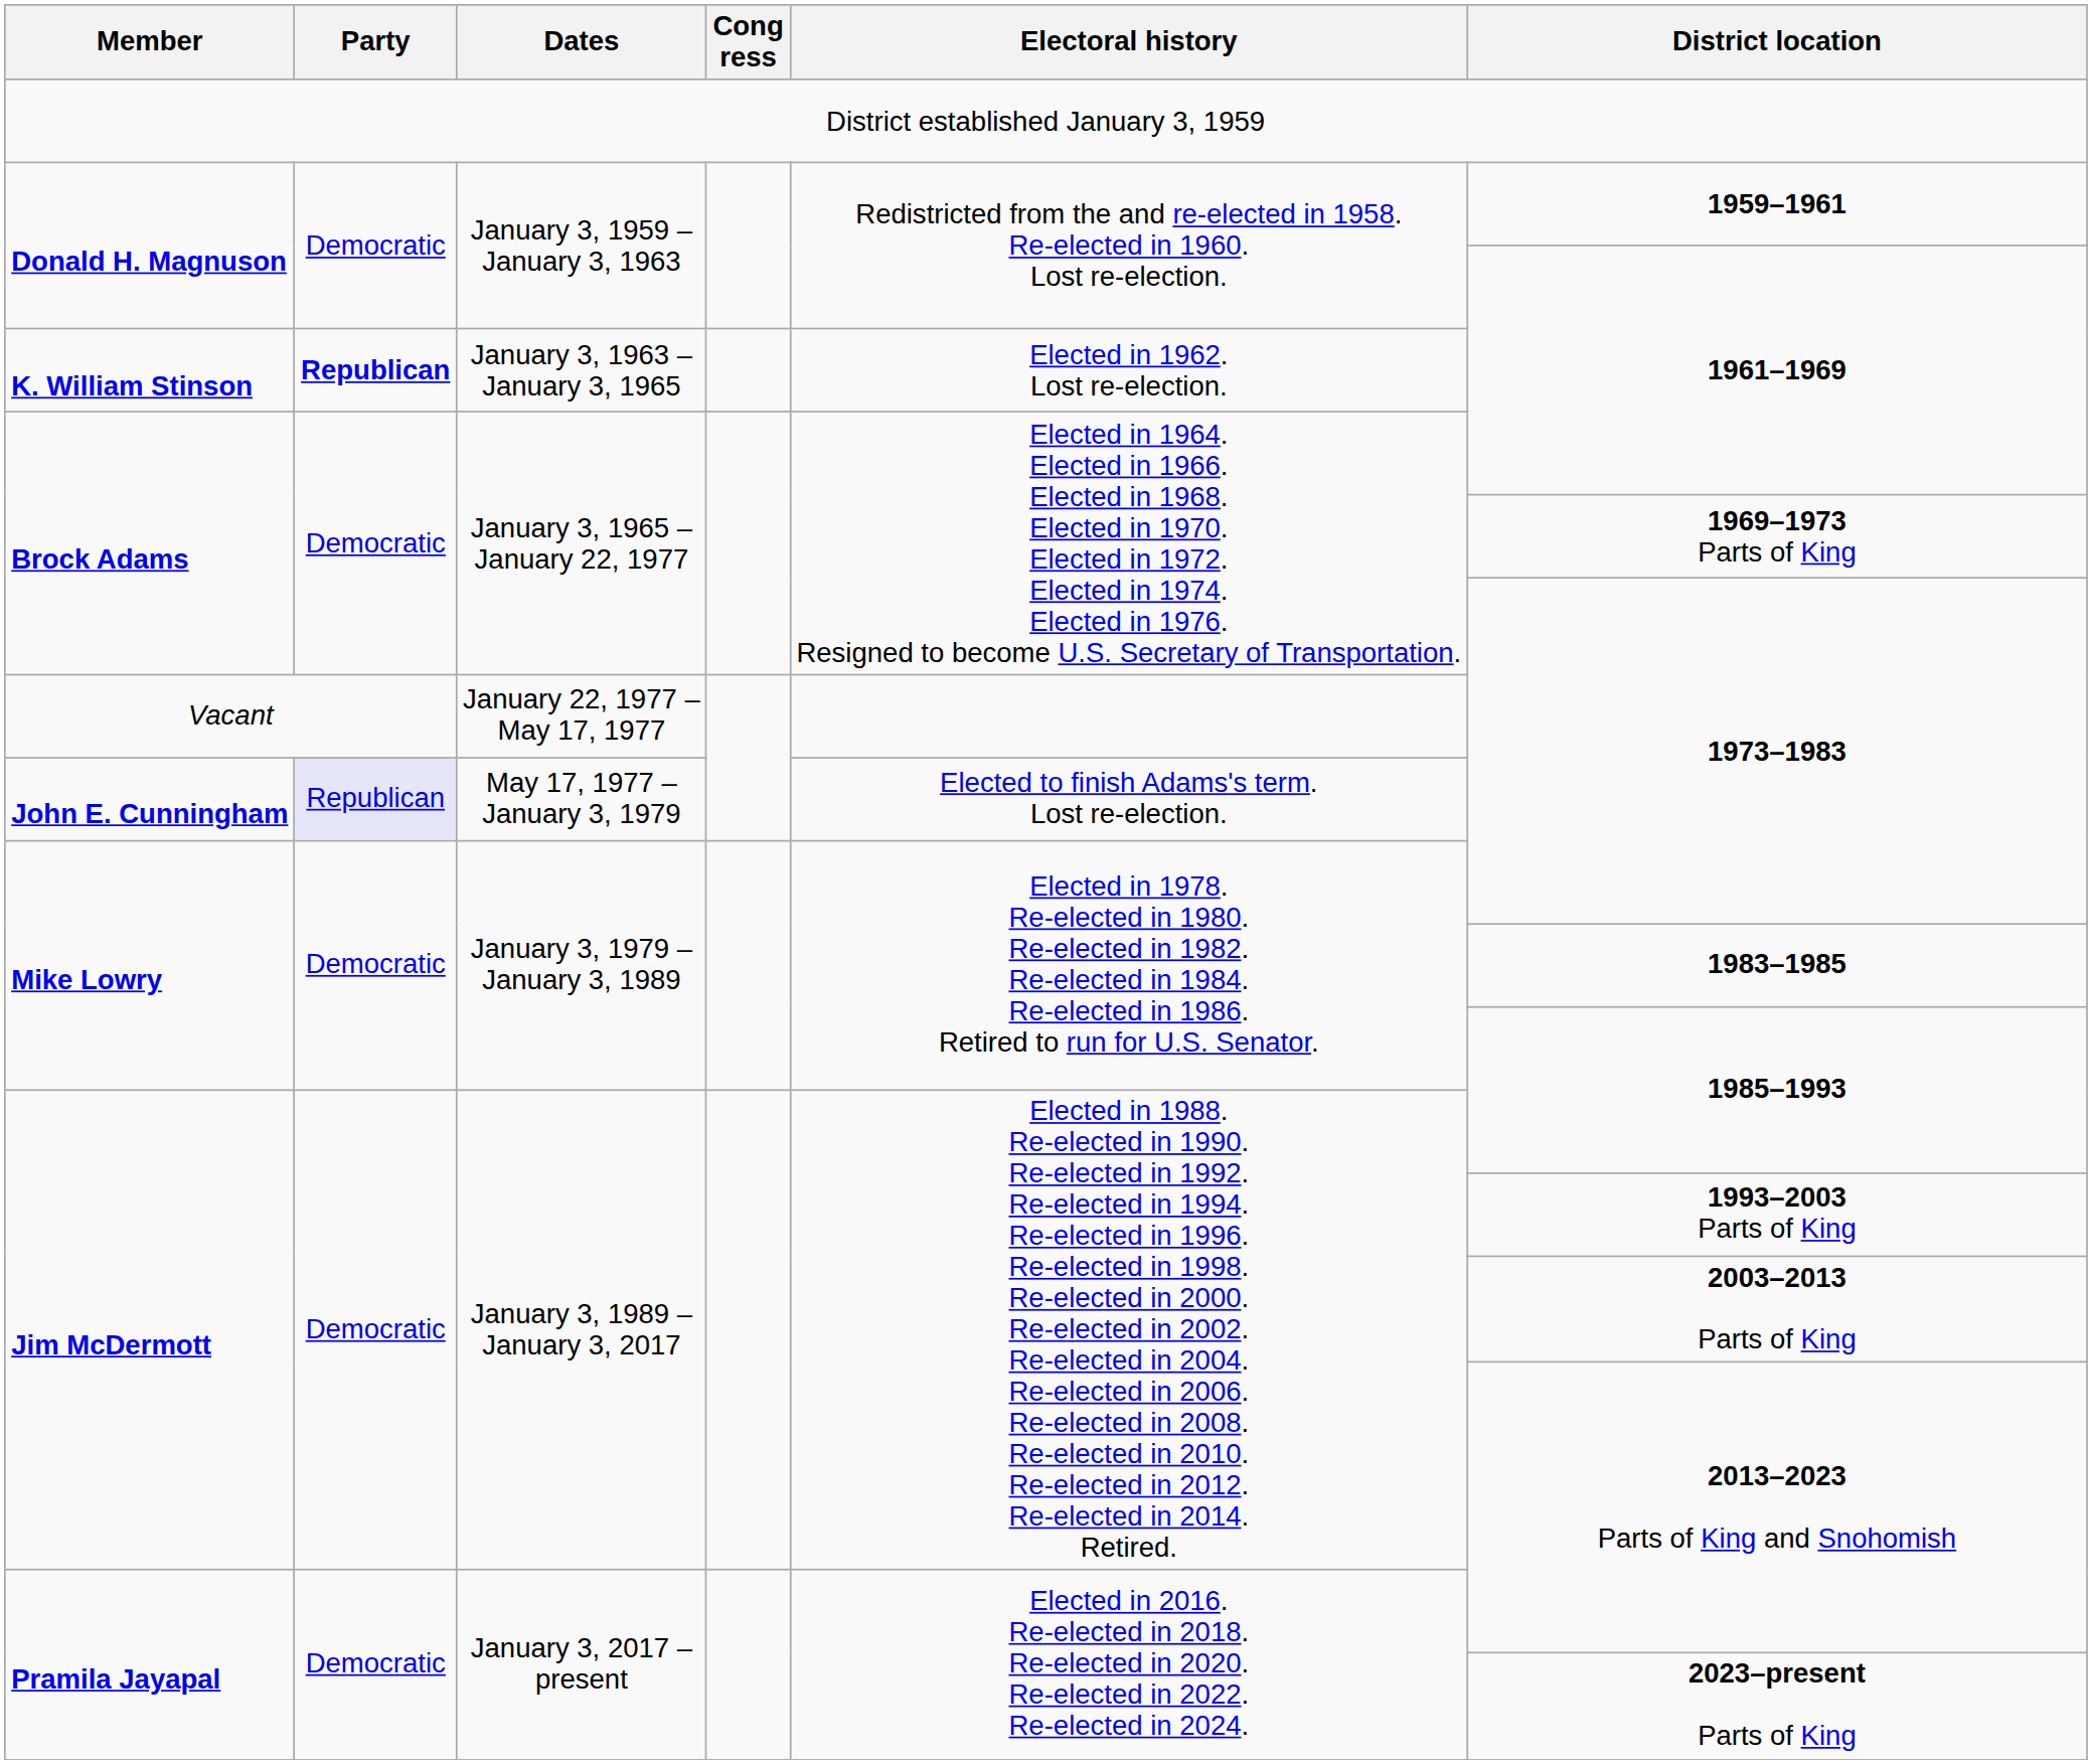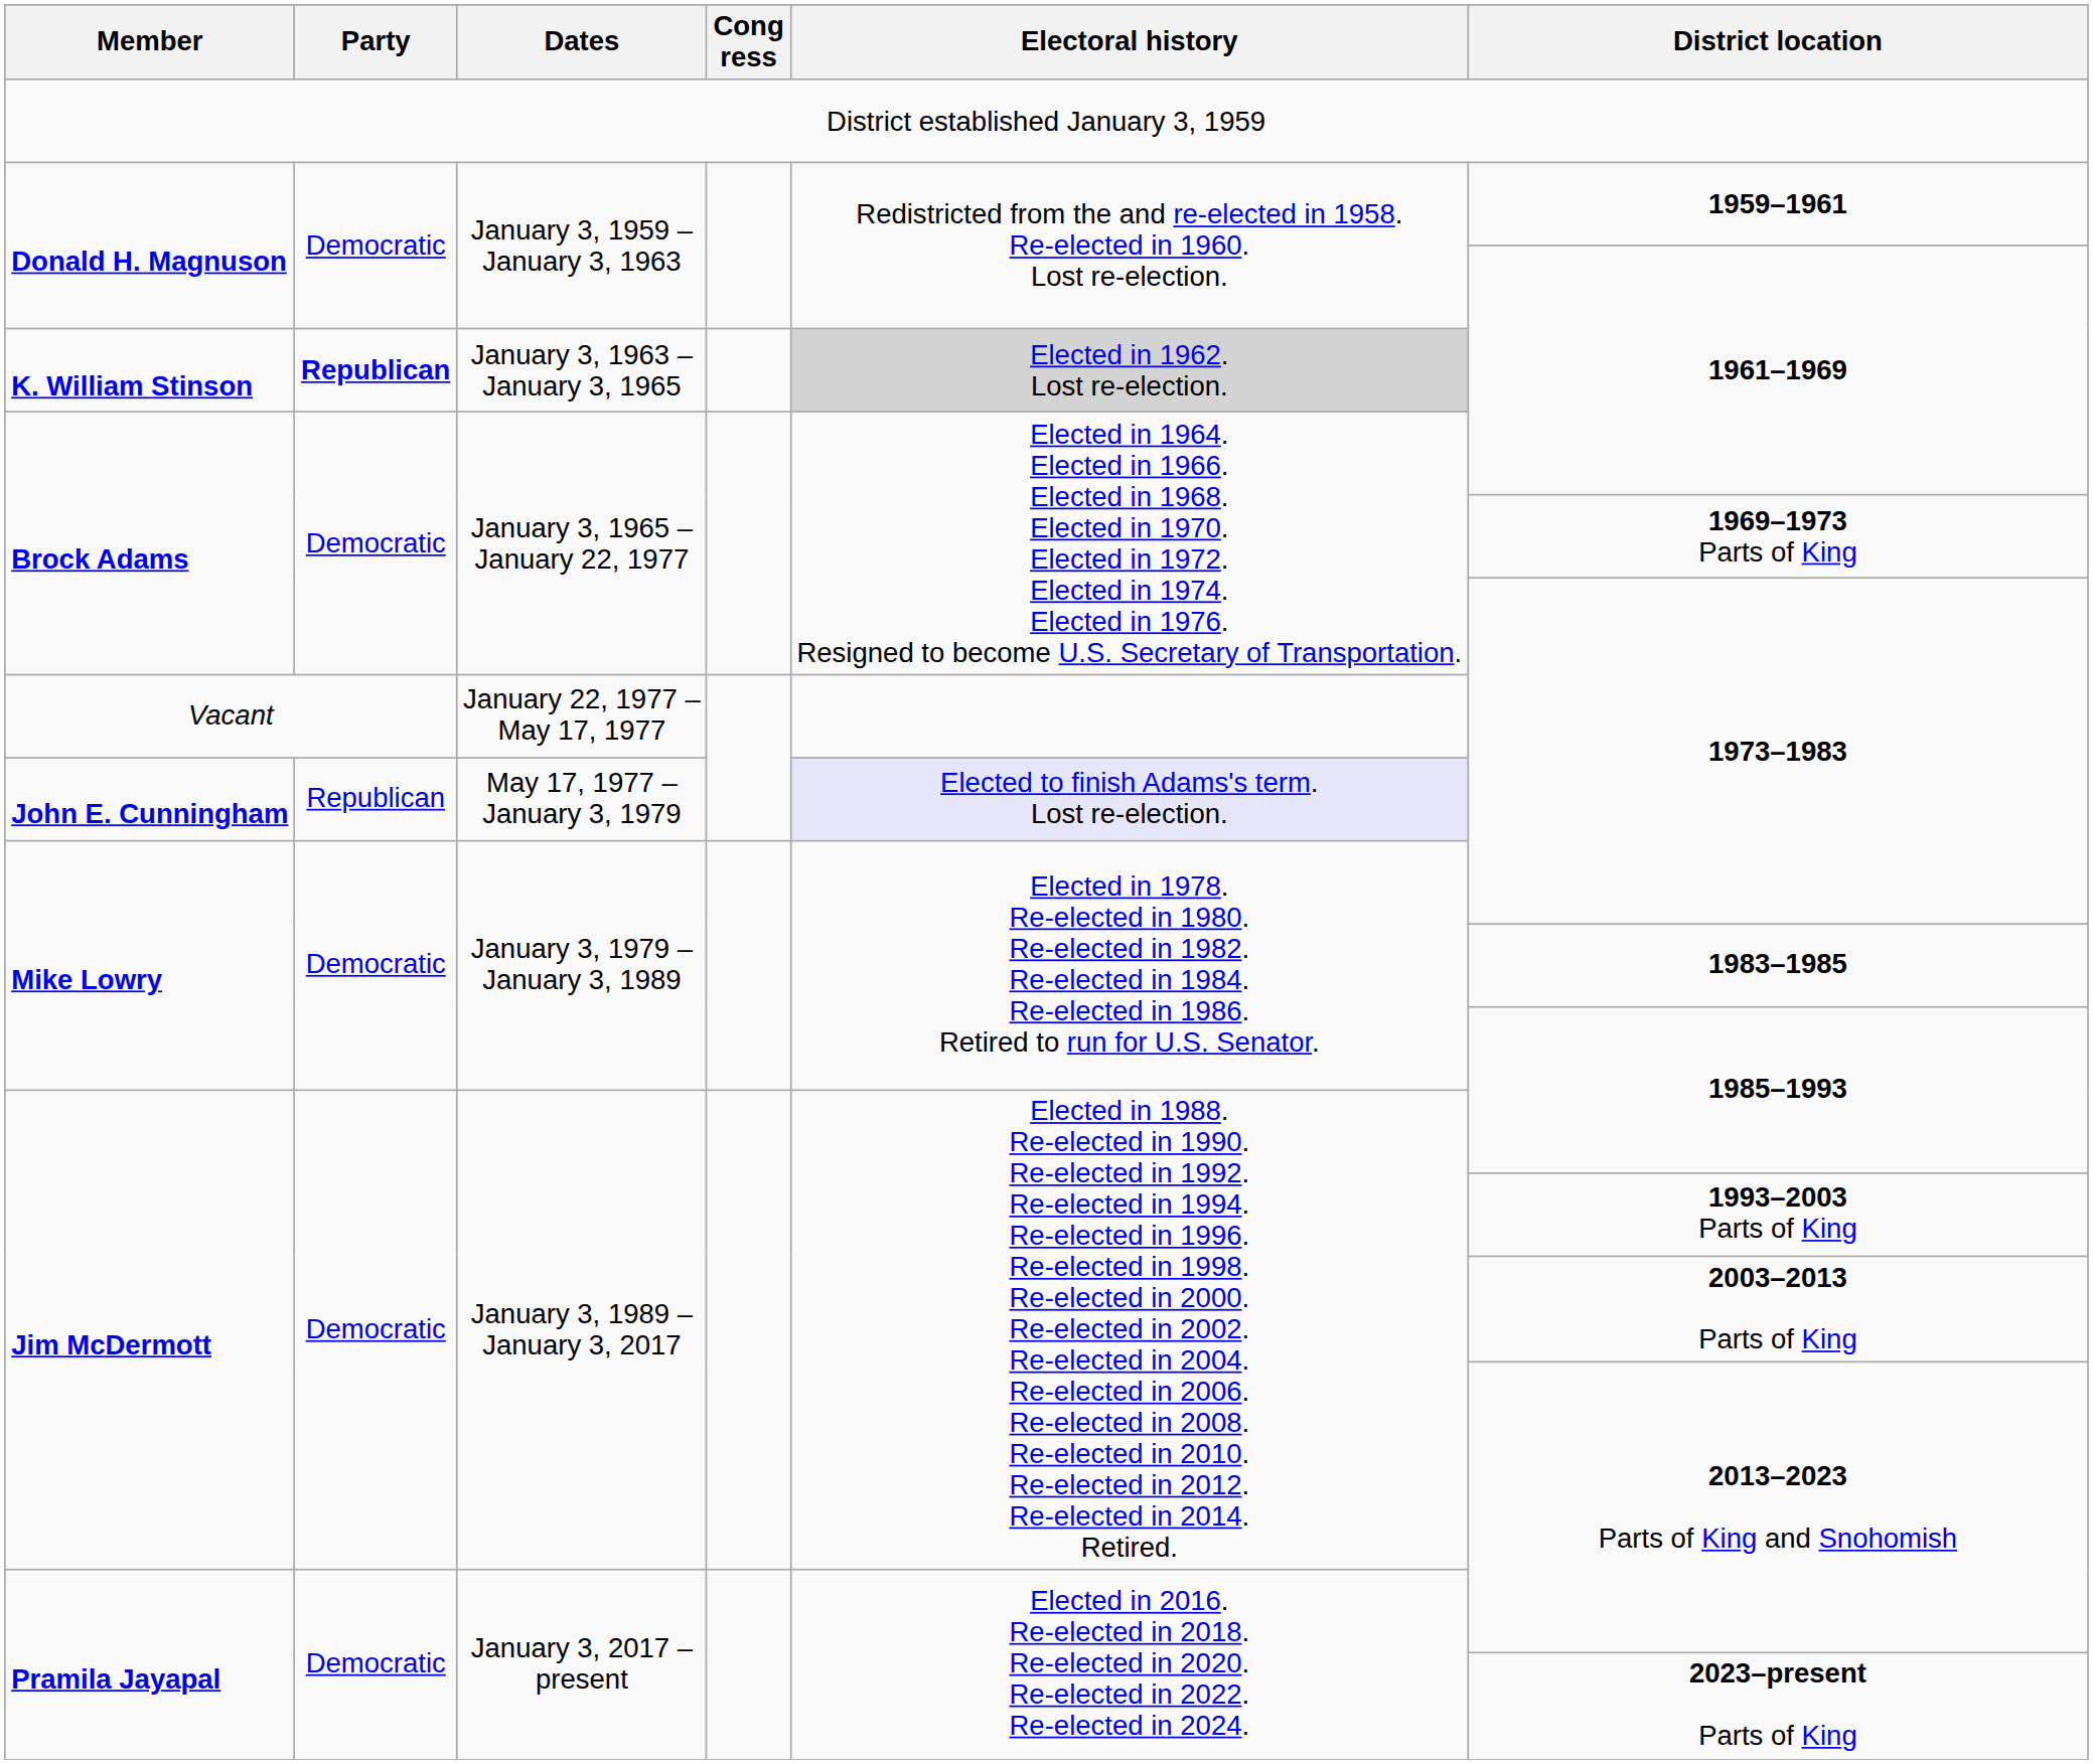K. William Stinson | Electoral history: no background -> lightgrey background
John E. Cunningham | Party: lavender background -> no background
John E. Cunningham | Electoral history: no background -> lavender background
